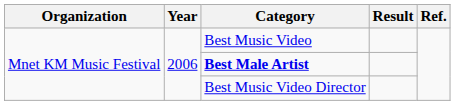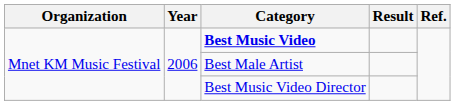Best Music Video | Category: normal -> bold
Best Male Artist | Category: bold -> normal
